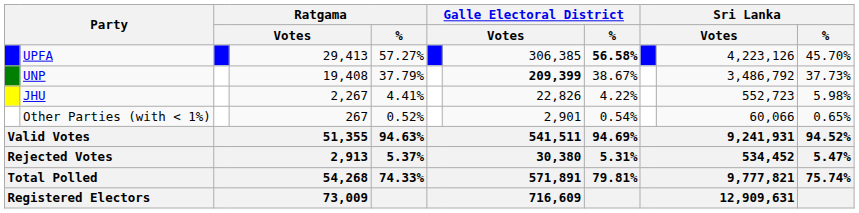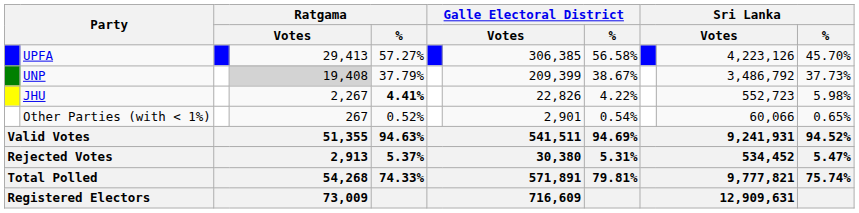UPFA | Galle Electoral District / %: bold -> normal
UNP | column 4: no background -> lightgrey background
UNP | column 7: bold -> normal
JHU | Ratgama / %: normal -> bold
